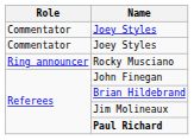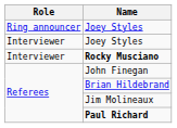row 2 | Role: Commentator -> Ring announcer
row 3 | Role: Commentator -> Interviewer
row 4 | Role: Ring announcer -> Interviewer
row 4 | Name: normal -> bold
